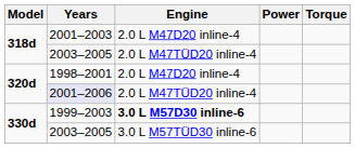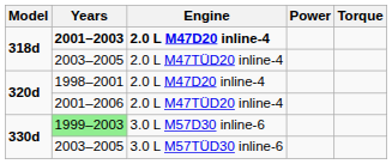2001–2003 | Years: normal -> bold
2001–2003 | Engine: normal -> bold
2001–2006 | Years: lavender background -> no background
1999–2003 | Years: no background -> lightgreen background
1999–2003 | Engine: bold -> normal
